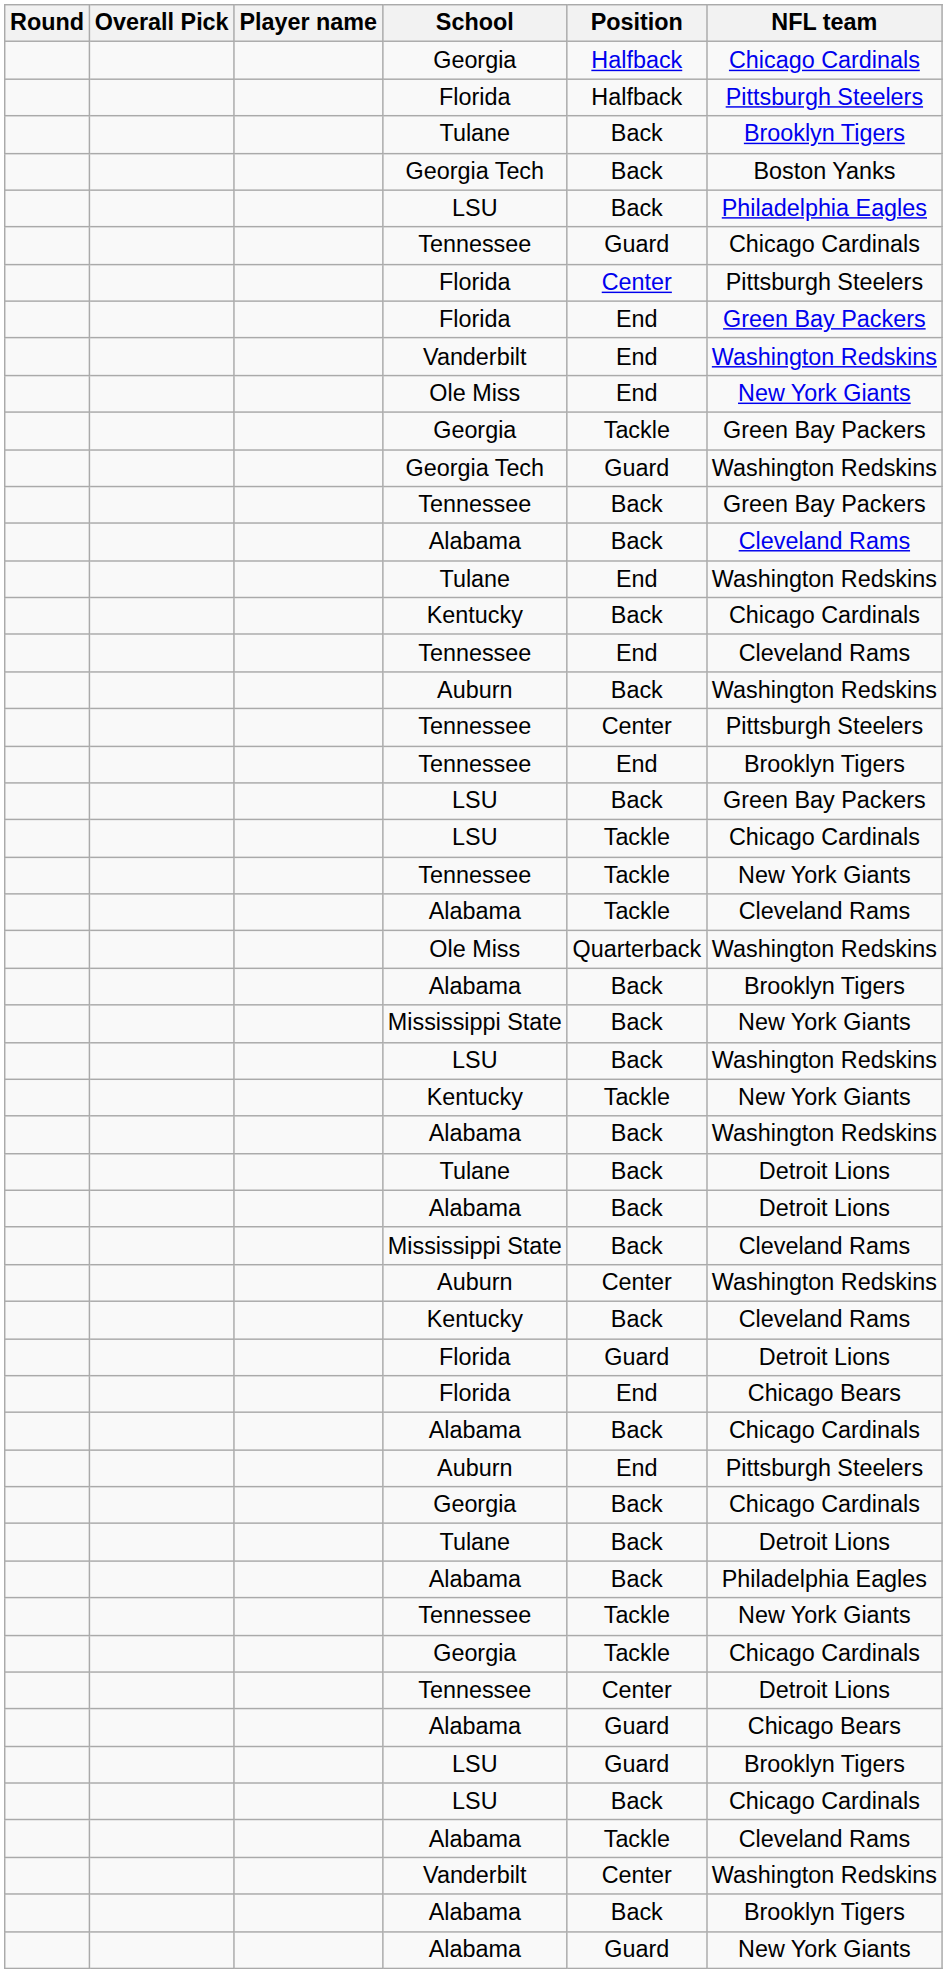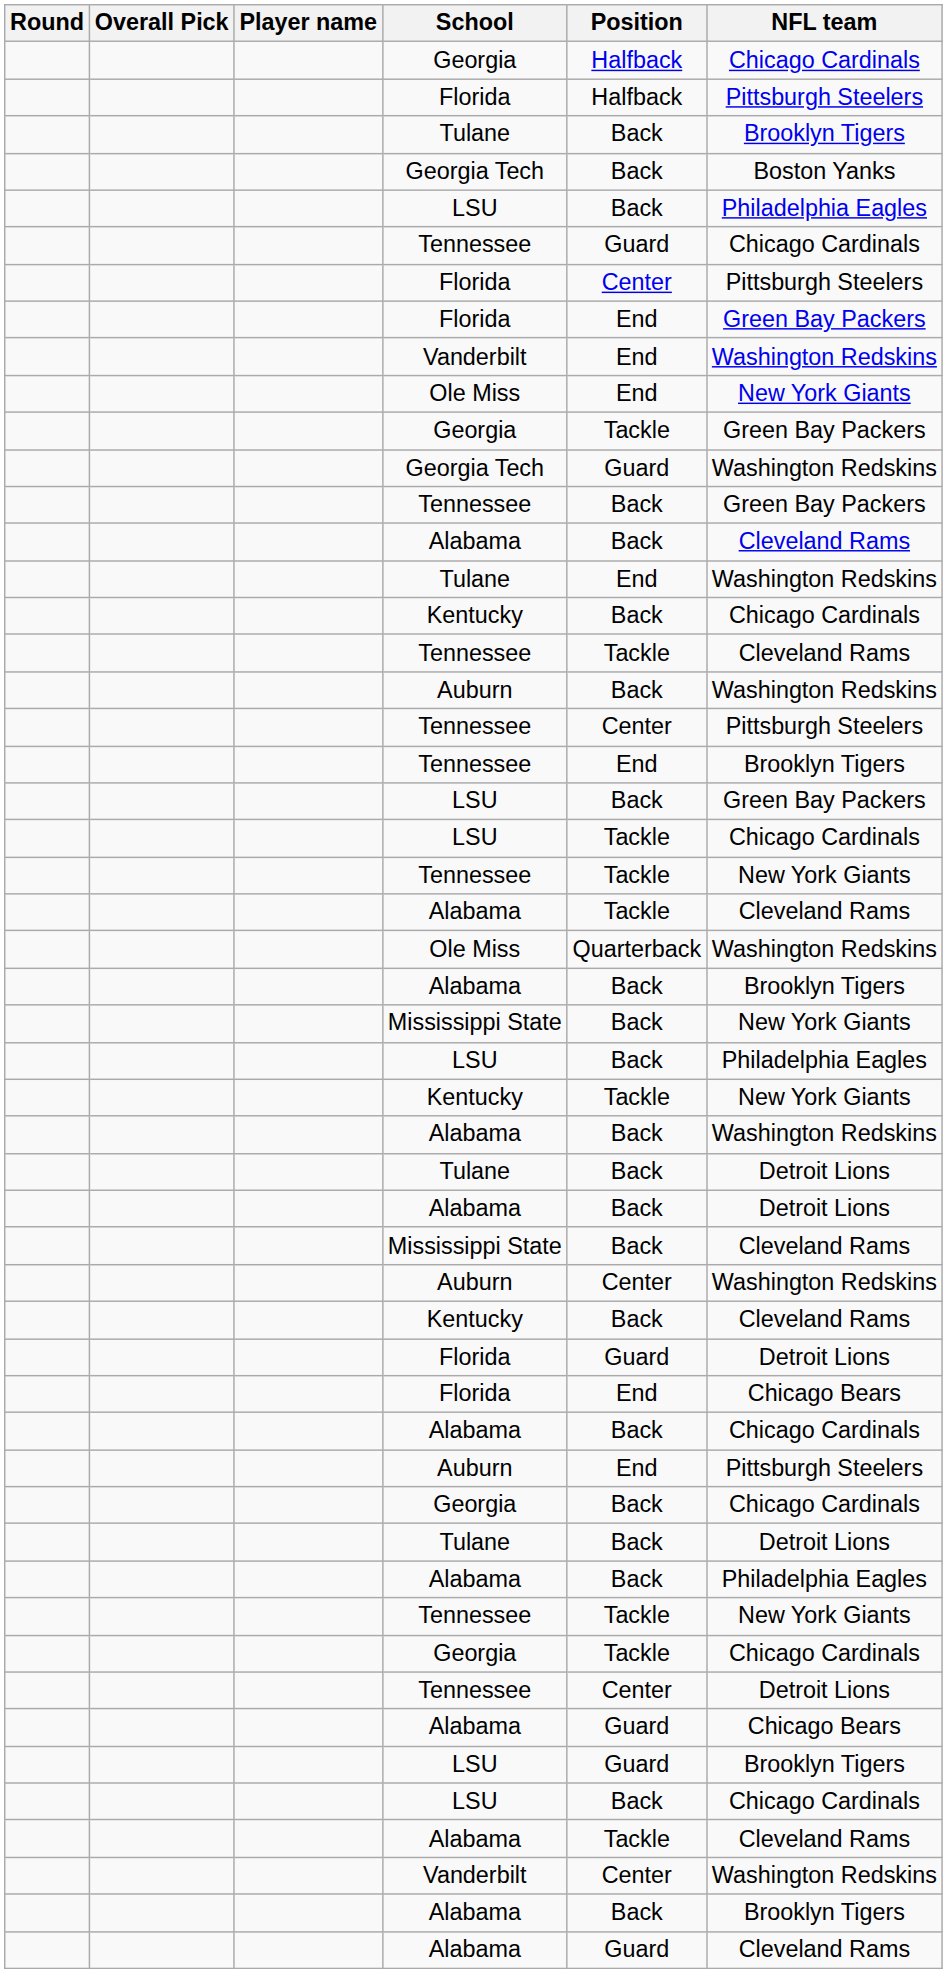row 18 | Position: End -> Tackle
row 29 | NFL team: Washington Redskins -> Philadelphia Eagles
row 53 | NFL team: New York Giants -> Cleveland Rams
